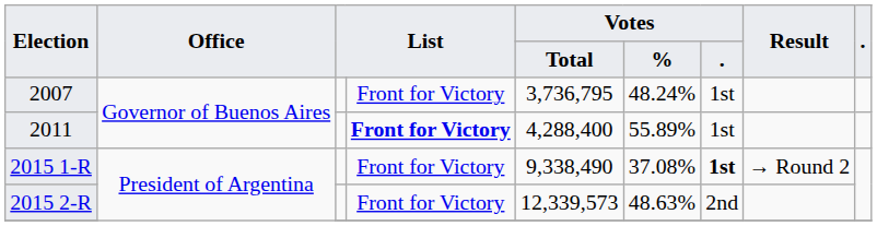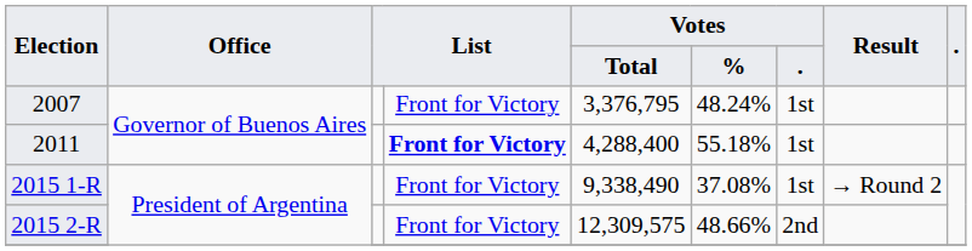2007 | Votes / Total: 3,736,795 -> 3,376,795
2011 | Votes / %: 55.89% -> 55.18%
2015 1-R | Votes / .: bold -> normal
2015 2-R | Votes / Total: 12,339,573 -> 12,309,575
2015 2-R | Votes / %: 48.63% -> 48.66%
